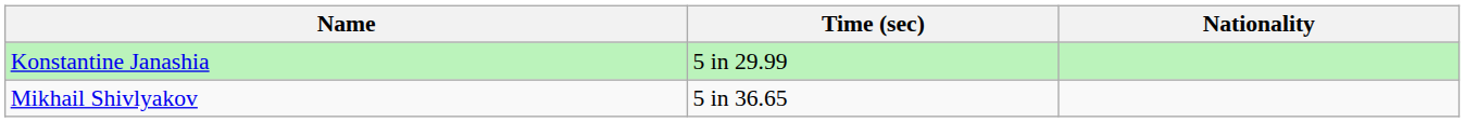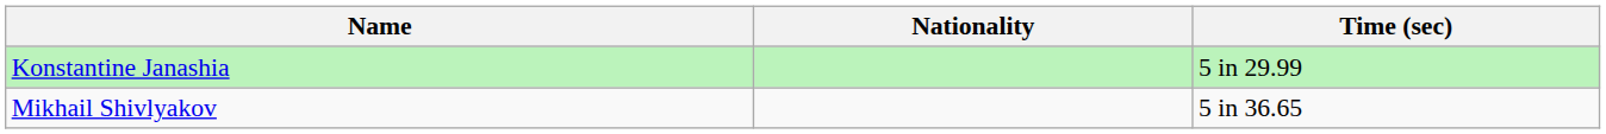columns swapped: Nationality <-> Time (sec)
